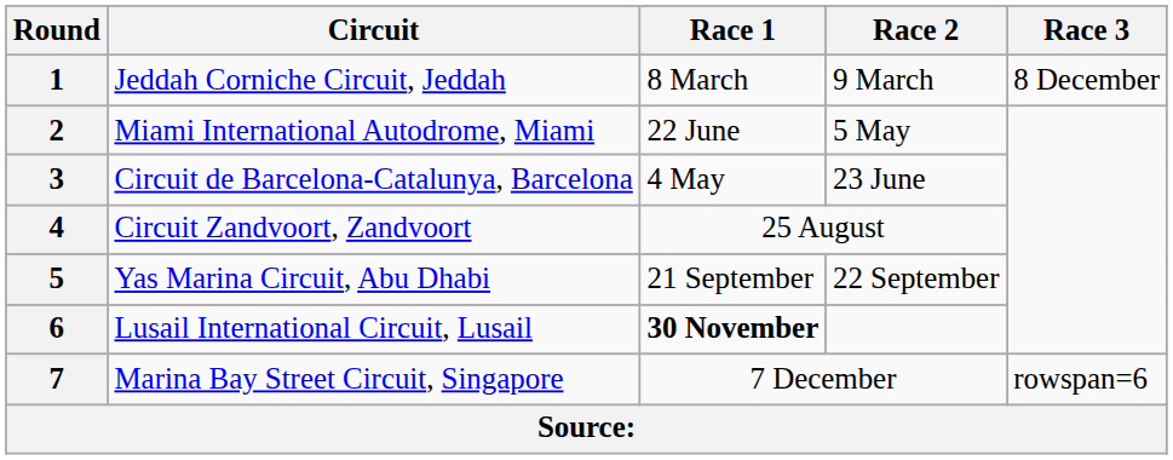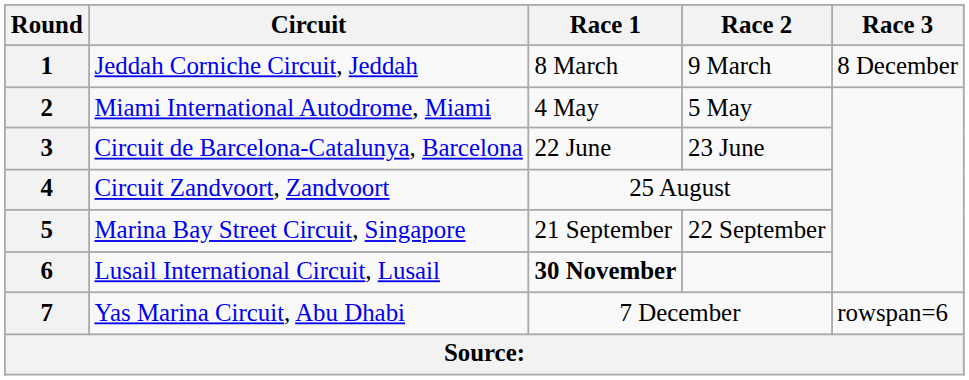2 | Race 1: 22 June -> 4 May
3 | Race 1: 4 May -> 22 June
5 | Circuit: Yas Marina Circuit, Abu Dhabi -> Marina Bay Street Circuit, Singapore
7 | Circuit: Marina Bay Street Circuit, Singapore -> Yas Marina Circuit, Abu Dhabi
